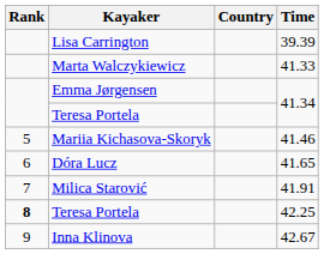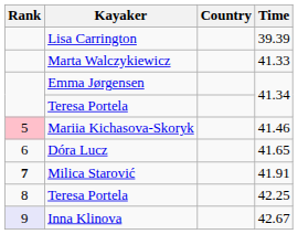Mariia Kichasova-Skoryk | Rank: no background -> pink background
Milica Starović | Rank: normal -> bold
Teresa Portela / 42.25 | Rank: bold -> normal
Inna Klinova | Rank: no background -> lavender background
